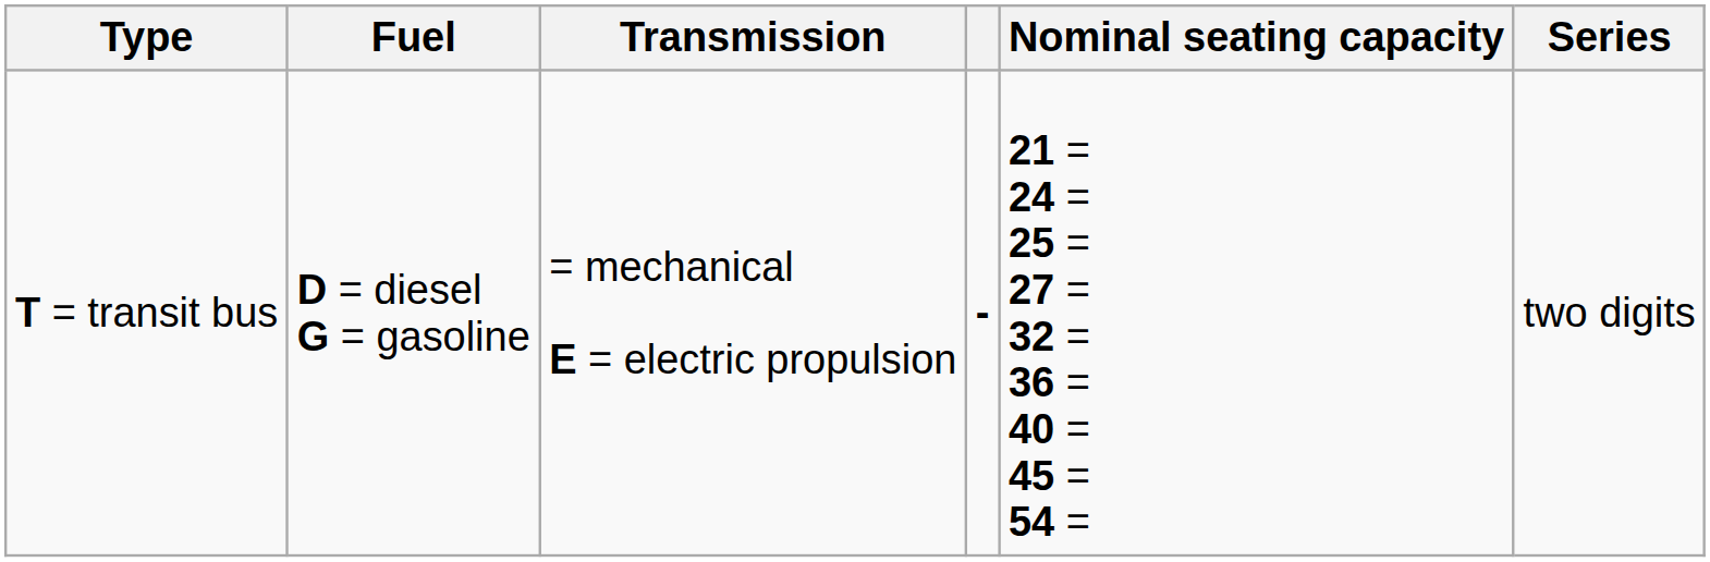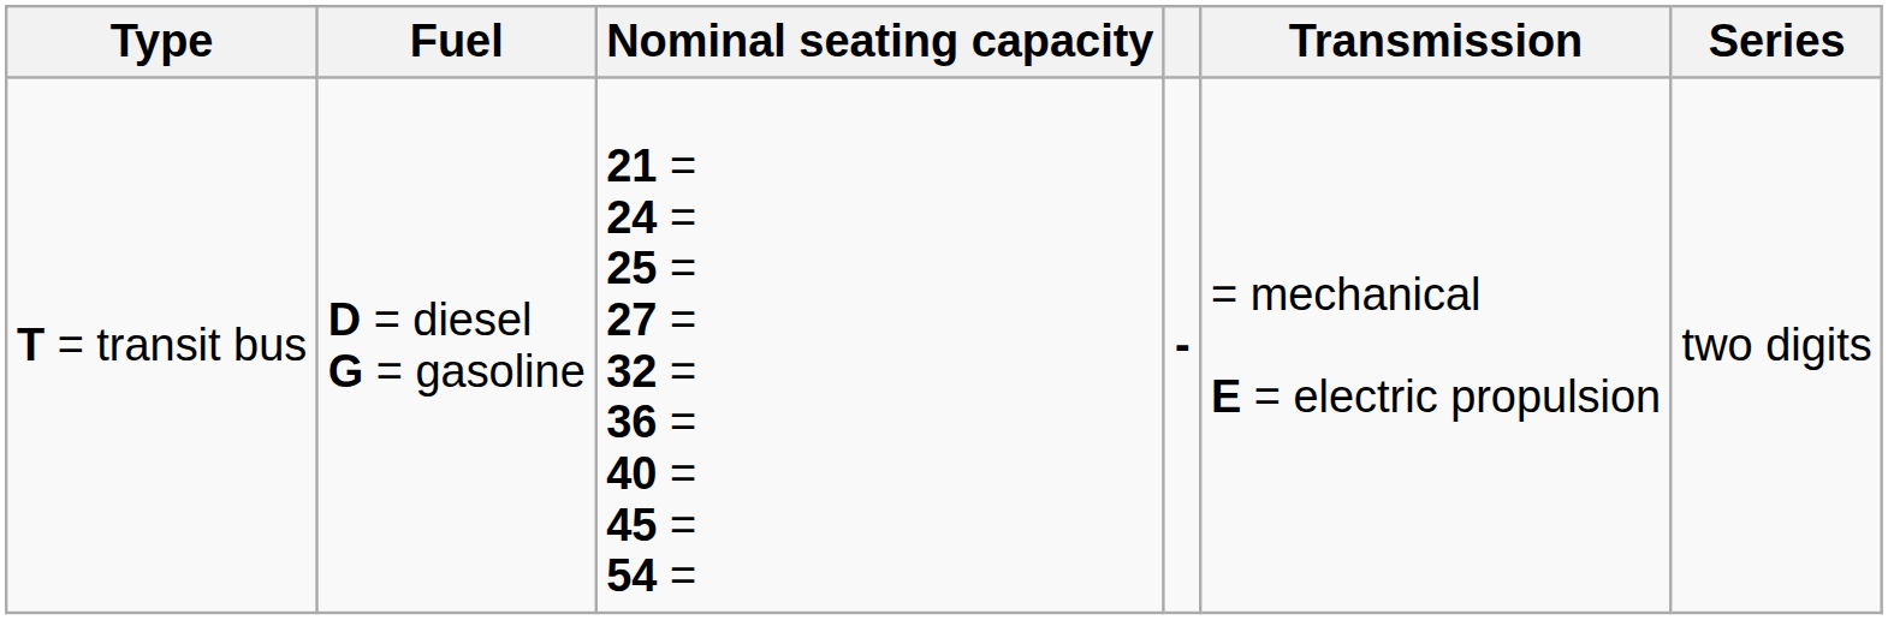columns swapped: Transmission <-> Nominal seating capacity
